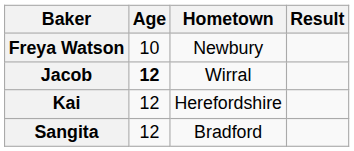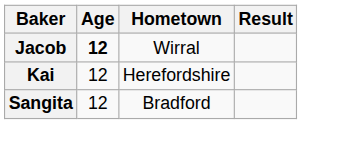- row: Freya Watson | 10 | Newbury
